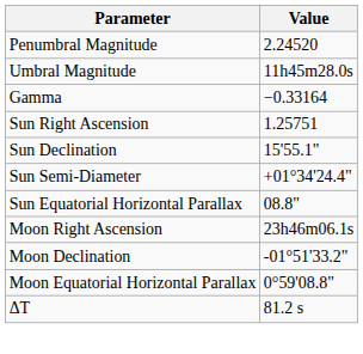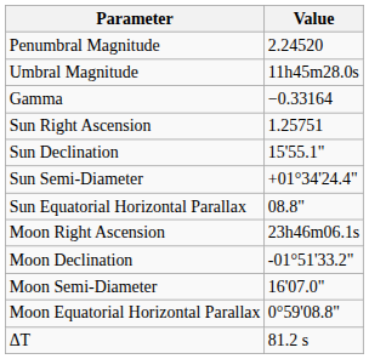+ row: Moon Semi-Diameter | 16'07.0"
